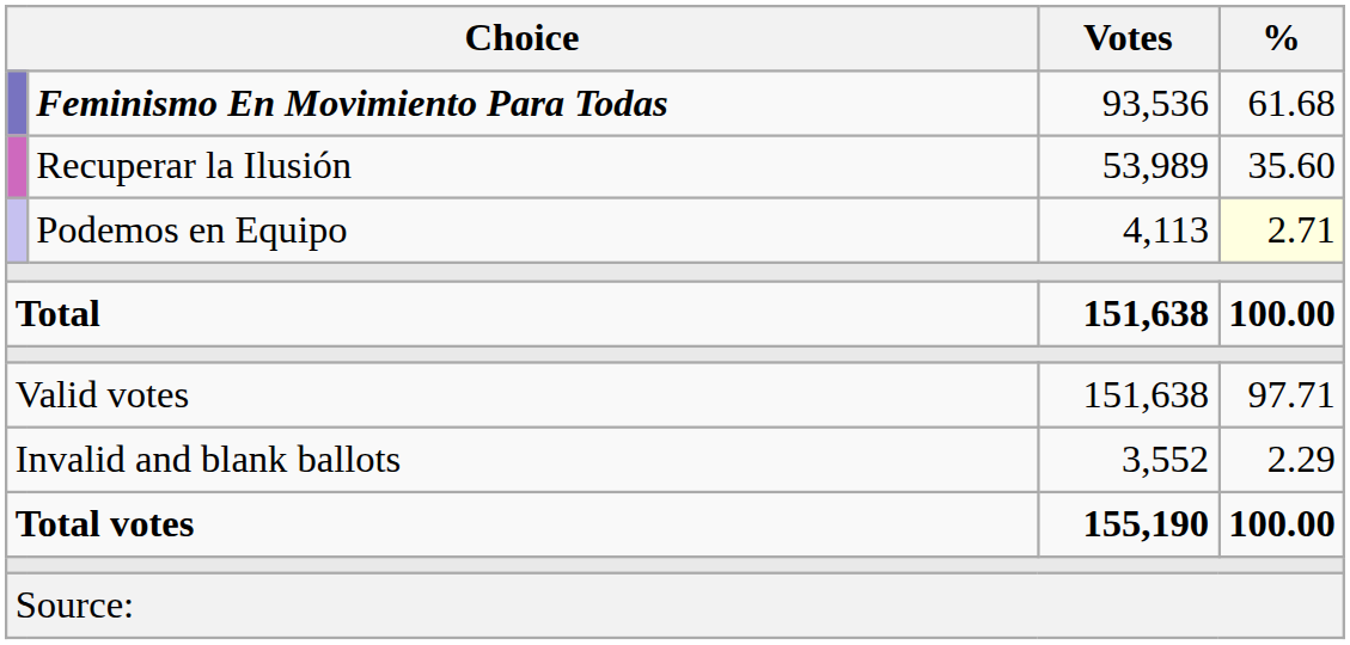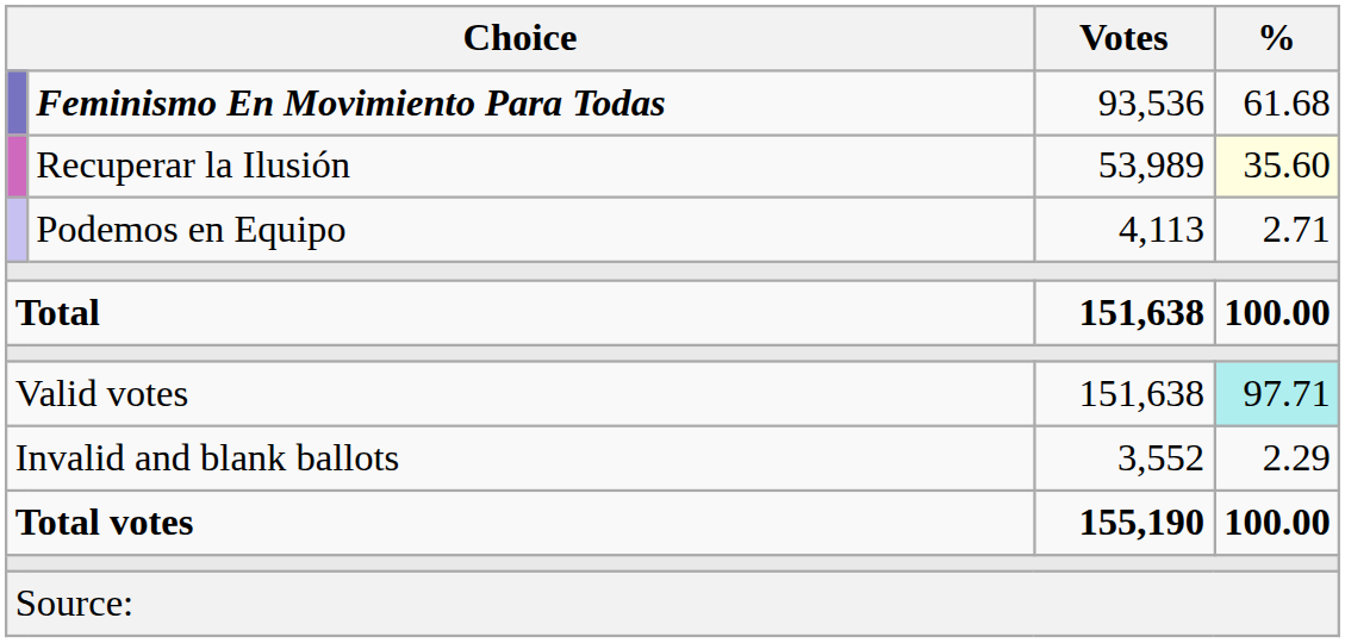Recuperar la Ilusión | %: no background -> lightyellow background
Podemos en Equipo | %: lightyellow background -> no background
Valid votes | %: no background -> paleturquoise background
